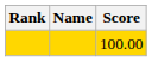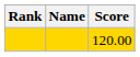row 2 | Score: 100.00 -> 120.00
